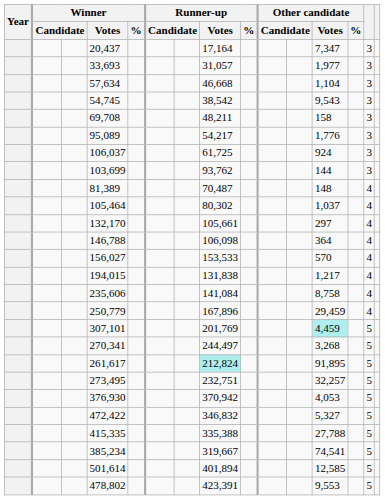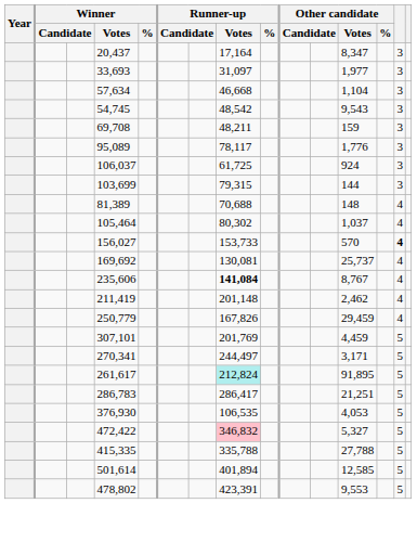20,437 | Other candidate / Votes: 7,347 -> 8,347
33,693 | Runner-up / Votes: 31,057 -> 31,097
54,745 | Runner-up / Votes: 38,542 -> 48,542
69,708 | Other candidate / Votes: 158 -> 159
95,089 | Runner-up / Votes: 54,217 -> 78,117
103,699 | Runner-up / Votes: 93,762 -> 79,315
81,389 | Runner-up / Votes: 70,487 -> 70,688
- row: 132,170 | 105,661 | 297 | 4
- row: 146,788 | 106,098 | 364 | 4
156,027 | Runner-up / Votes: 153,533 -> 153,733
156,027 | column 14: normal -> bold
- row: 194,015 | 131,838 | 1,217 | 4
+ row: 169,692 | 130,081 | 25,737 | 4
235,606 | Runner-up / Votes: normal -> bold
235,606 | Other candidate / Votes: 8,758 -> 8,767
+ row: 211,419 | 201,148 | 2,462 | 4
250,779 | Runner-up / Votes: 167,896 -> 167,826
307,101 | Other candidate / Votes: paleturquoise background -> no background
270,341 | Other candidate / Votes: 3,268 -> 3,171
- row: 273,495 | 232,751 | 32,257 | 5
+ row: 286,783 | 286,417 | 21,251 | 5
376,930 | Runner-up / Votes: 370,942 -> 106,535
472,422 | Runner-up / Votes: no background -> pink background
415,335 | Runner-up / Votes: 335,388 -> 335,788
- row: 385,234 | 319,667 | 74,541 | 5
